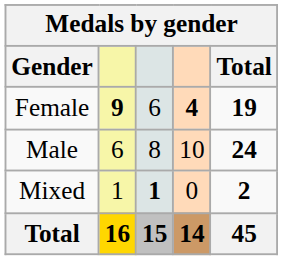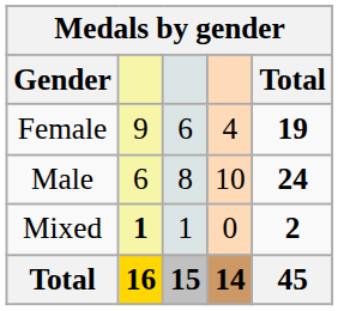Female | column 2: bold -> normal
Female | column 4: bold -> normal
Mixed | column 2: normal -> bold
Mixed | column 3: bold -> normal
